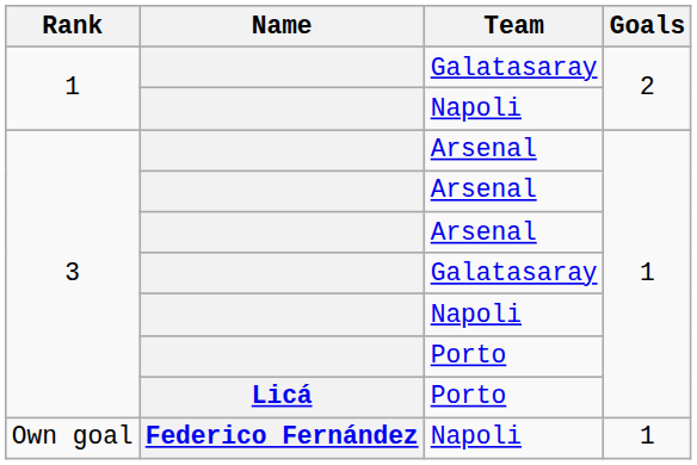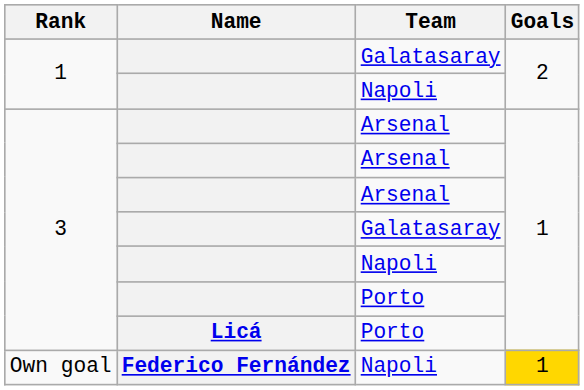Own goal / Napoli | Goals: no background -> gold background
